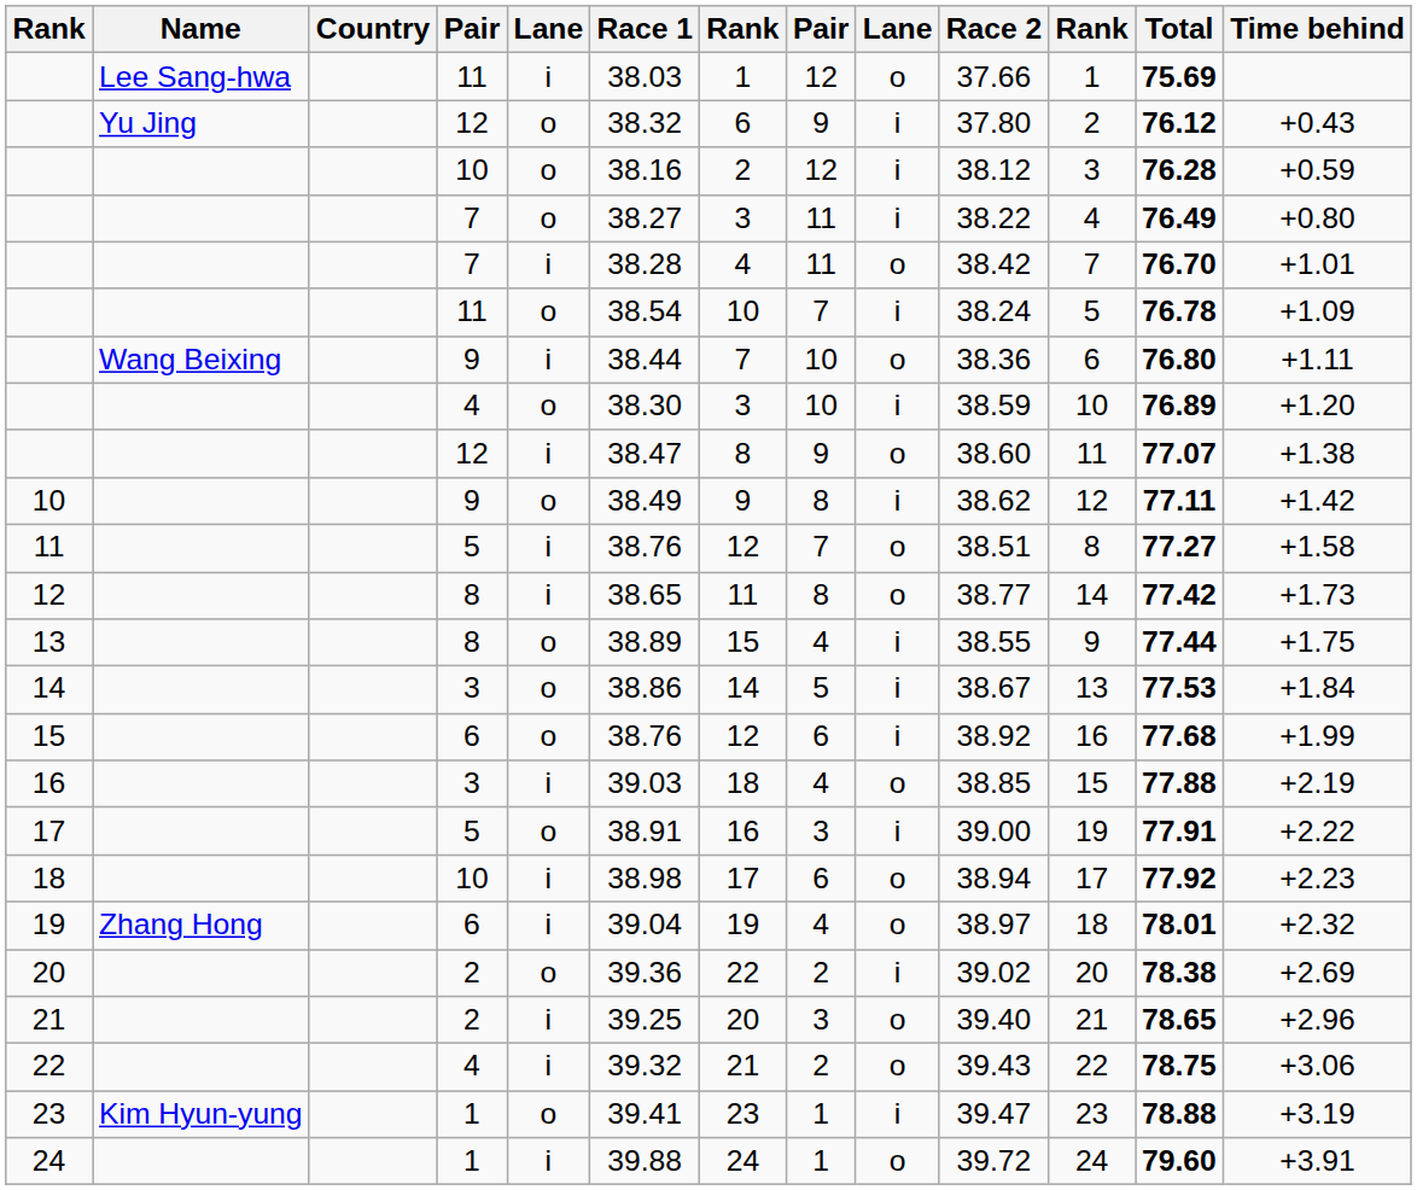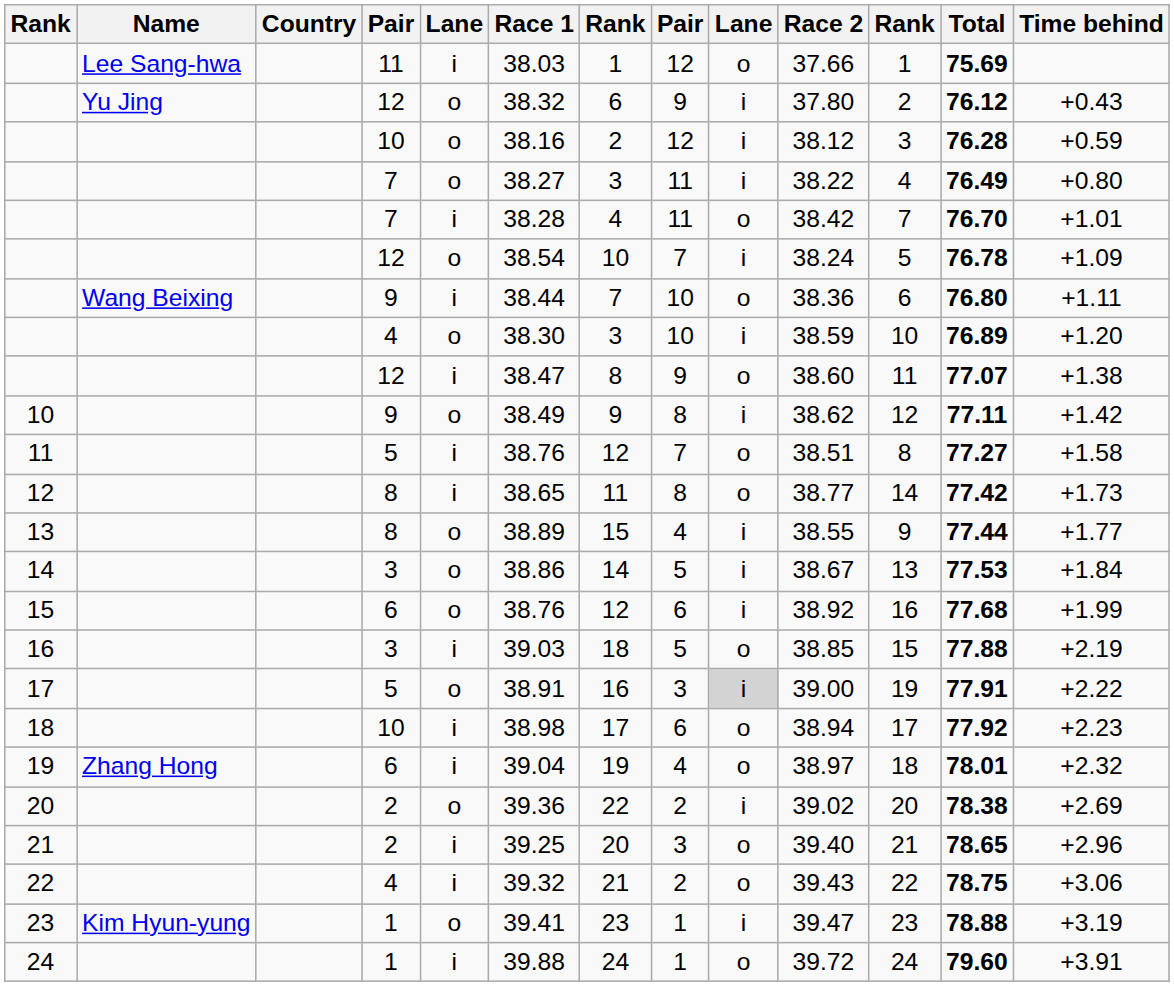row 7 | column 4: 11 -> 12
row 14 | Time behind: +1.75 -> +1.77
row 17 | column 8: 4 -> 5
row 18 | column 9: no background -> lightgrey background
